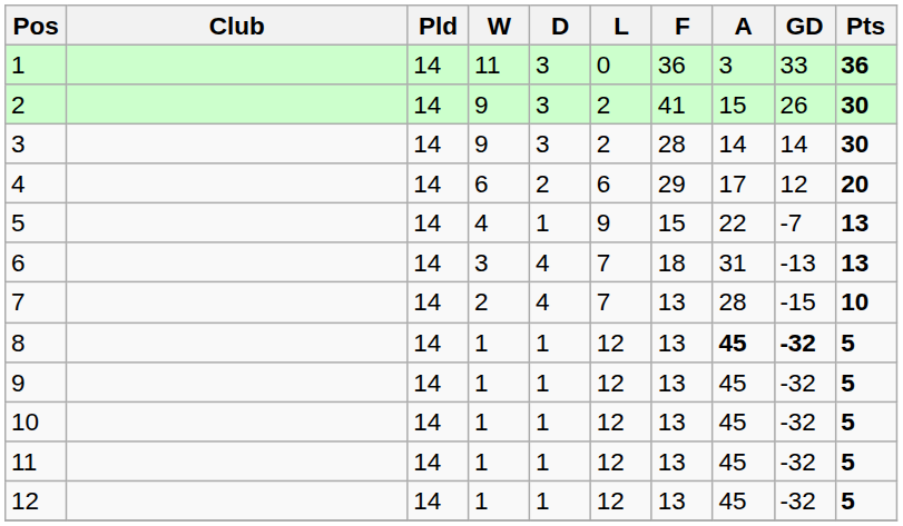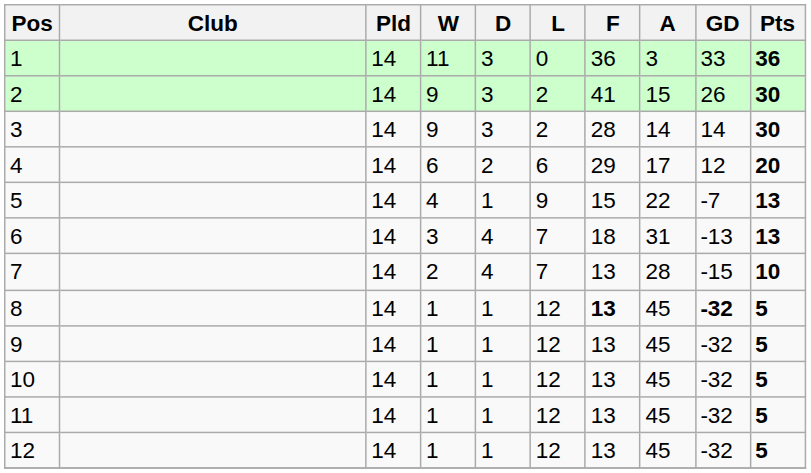8 | F: normal -> bold
8 | A: bold -> normal
